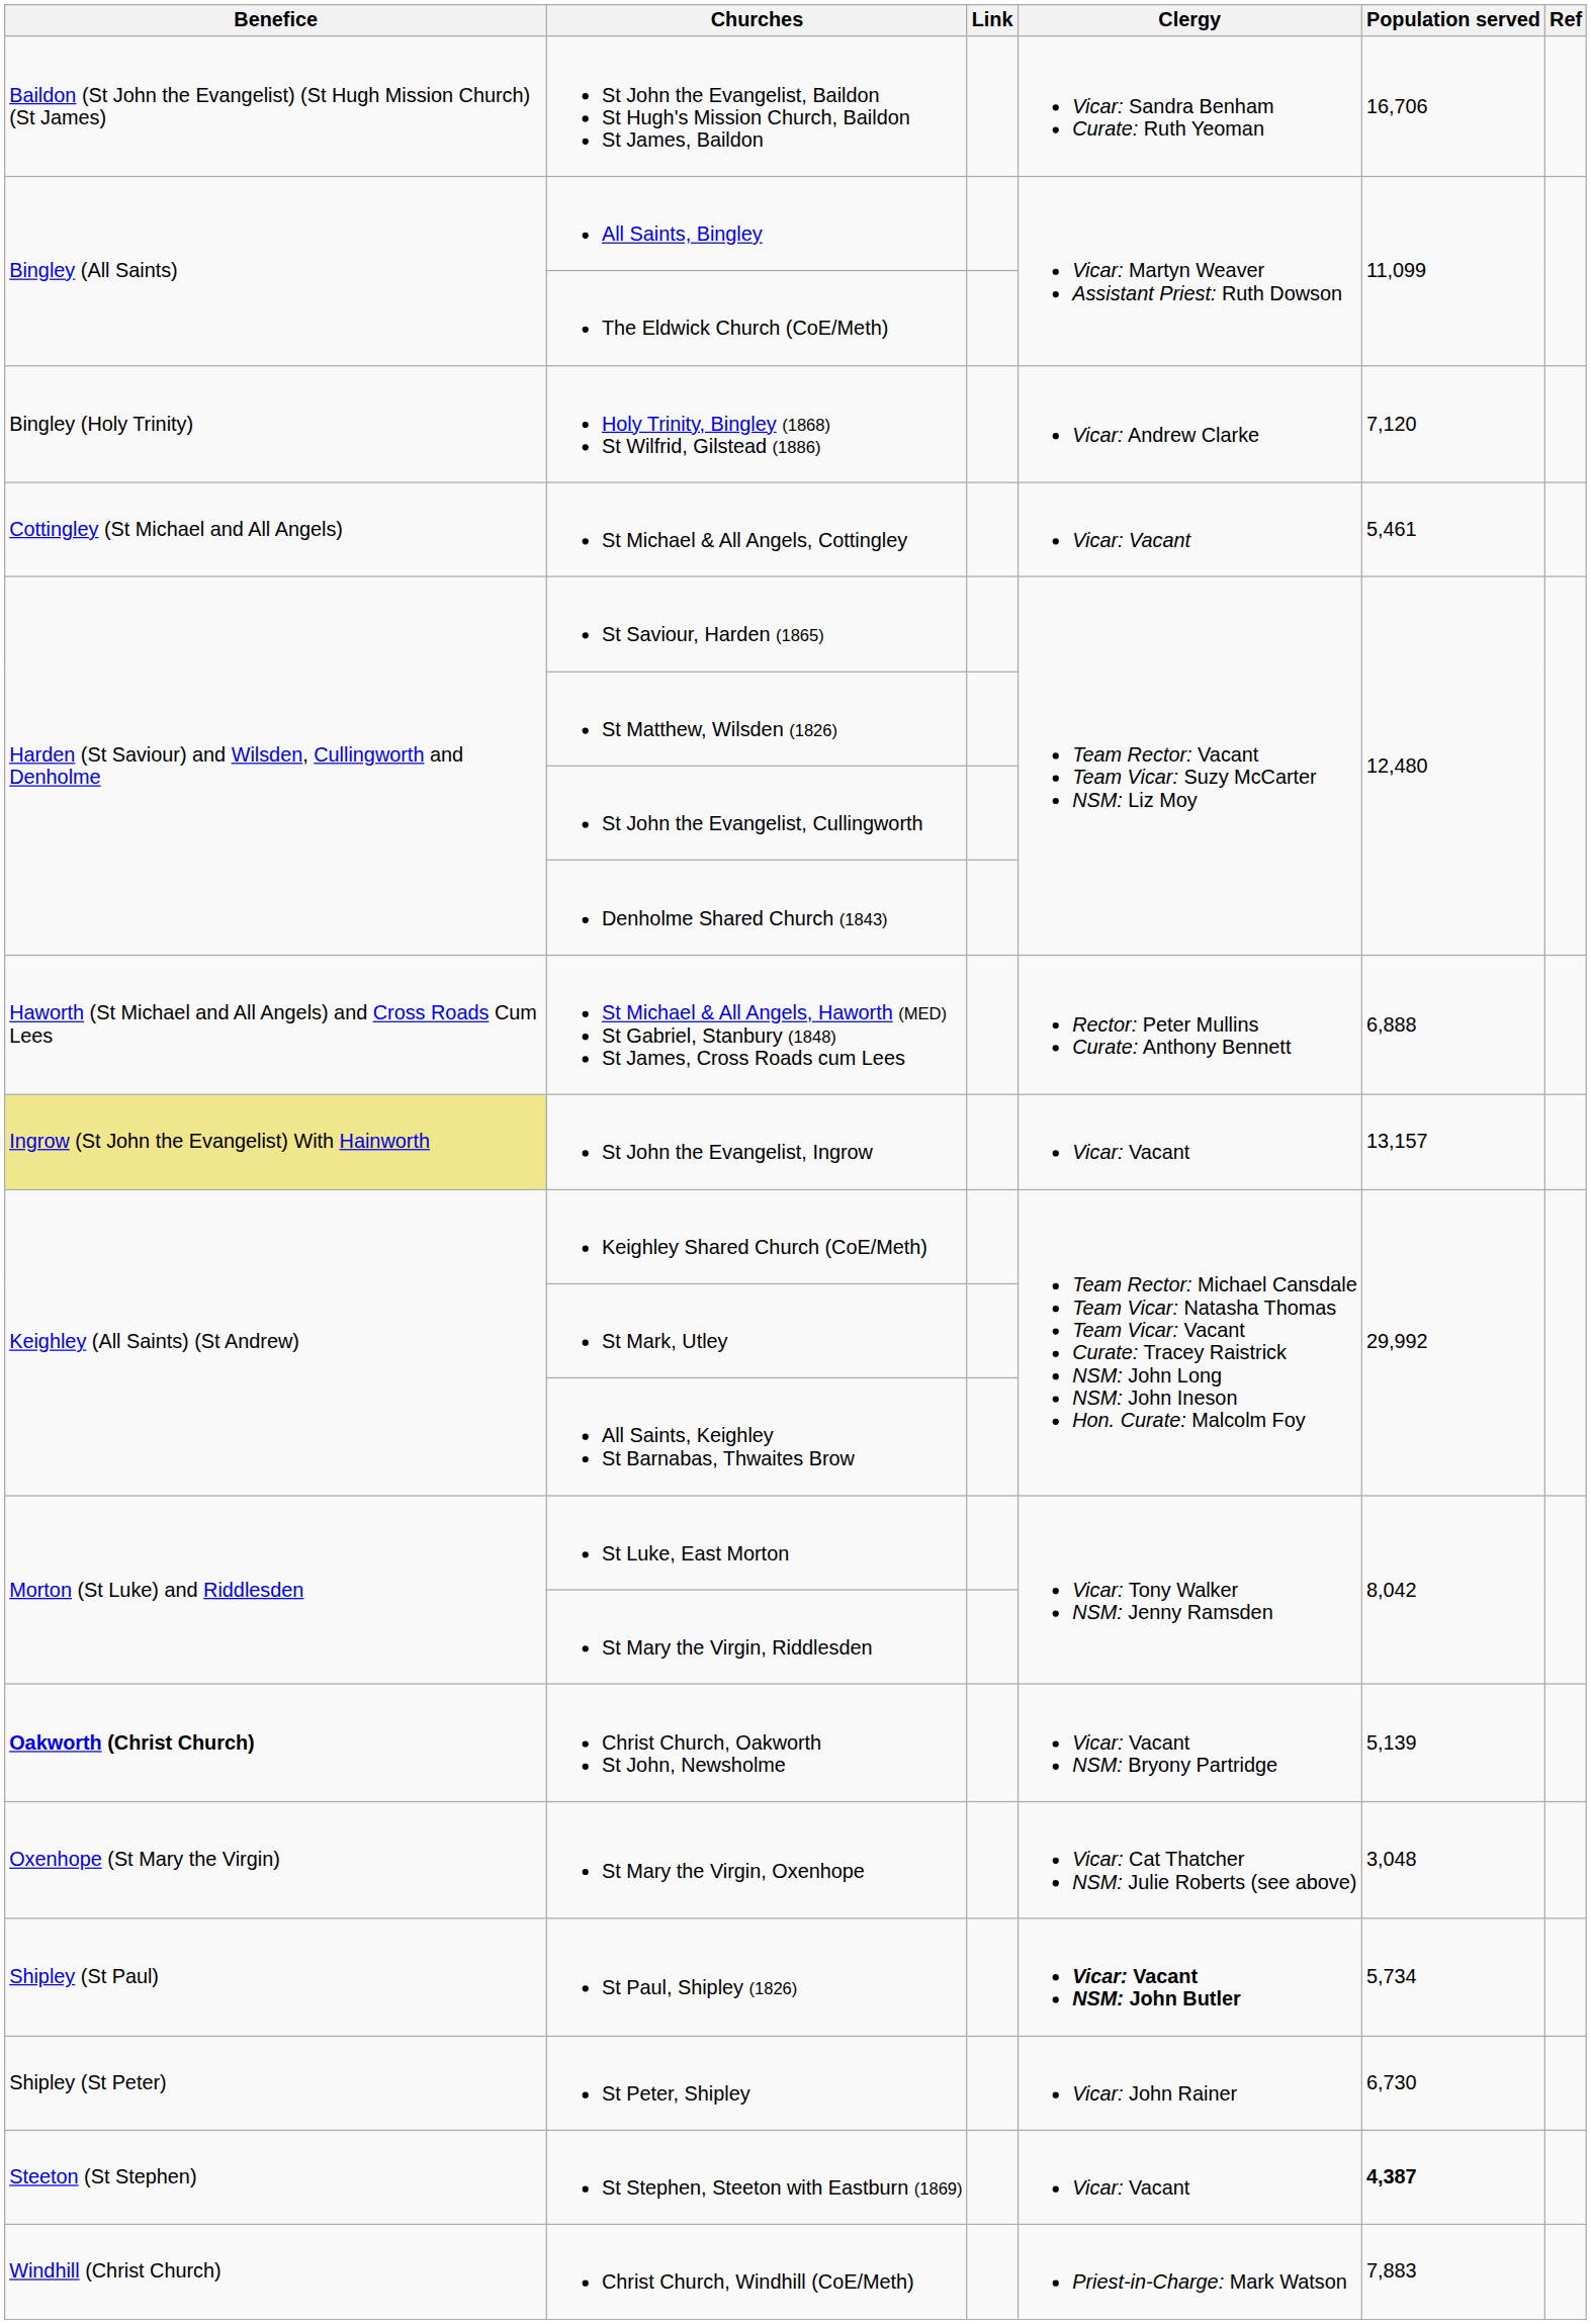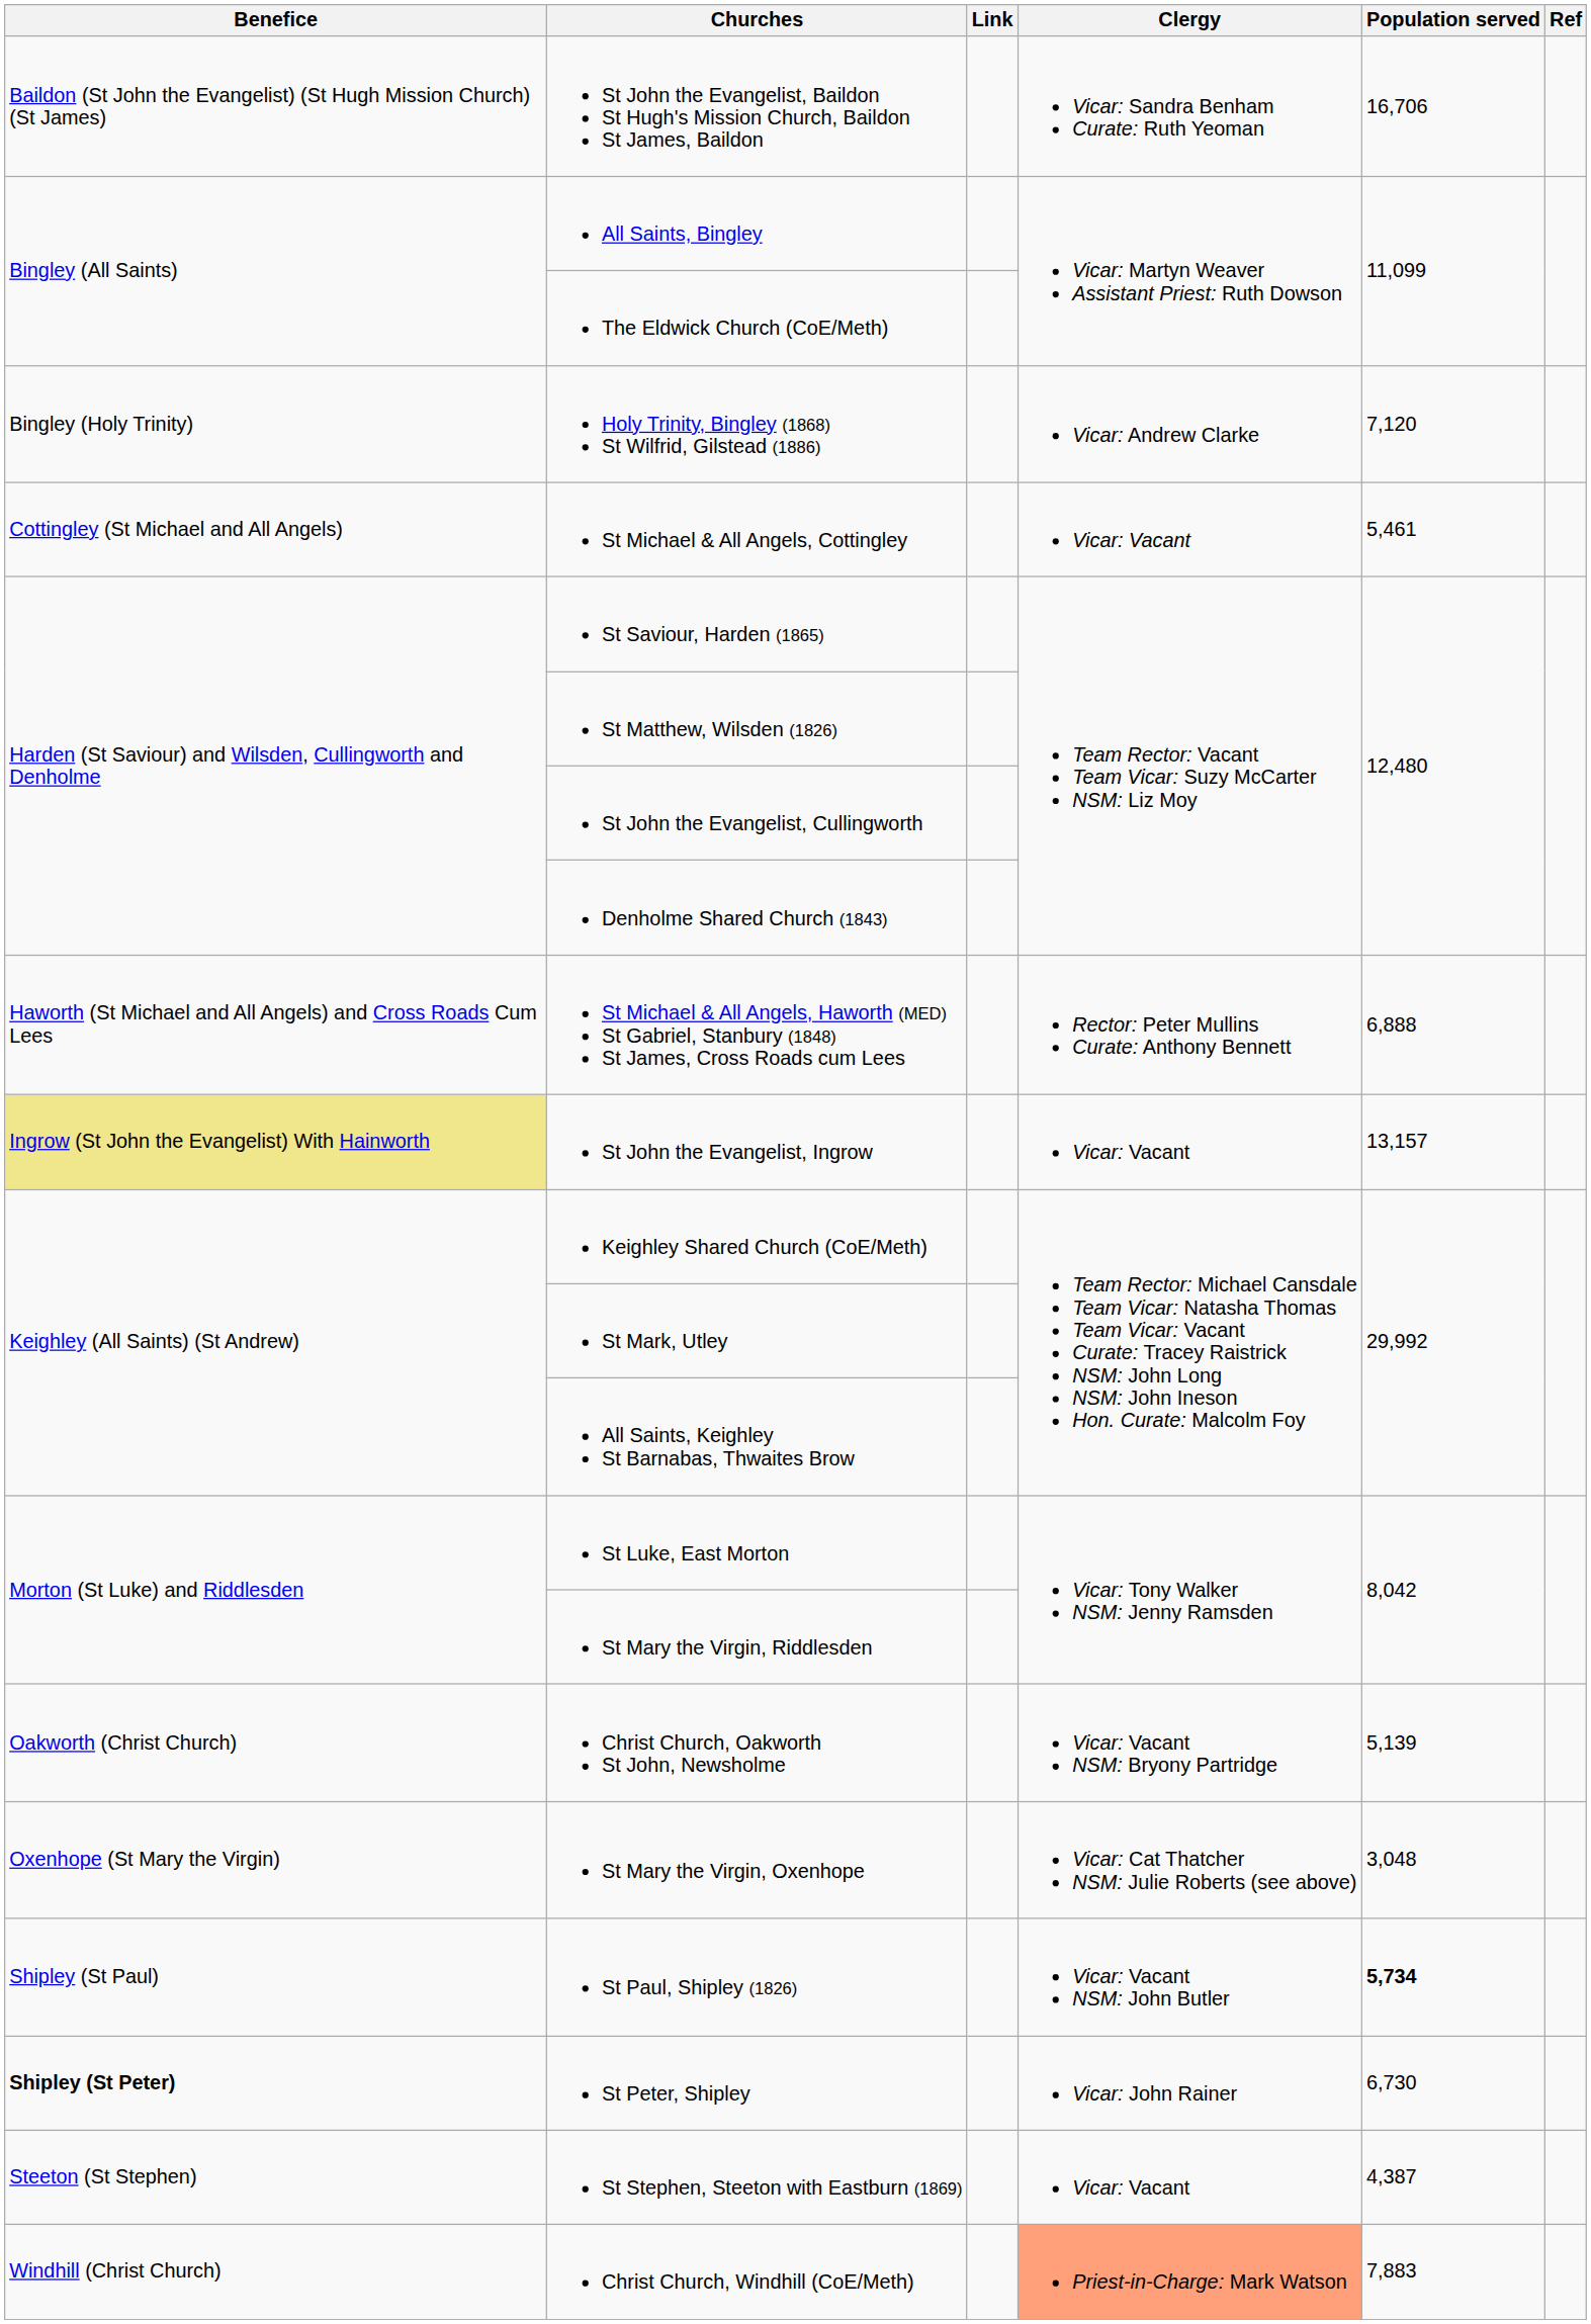Christ Church, Oakworth St John, Newsholme | Benefice: bold -> normal
St Paul, Shipley (1826) | Clergy: bold -> normal
St Paul, Shipley (1826) | Population served: normal -> bold
St Peter, Shipley | Benefice: normal -> bold
St Stephen, Steeton with Eastburn (1869) | Population served: bold -> normal
Christ Church, Windhill (CoE/Meth) | Clergy: no background -> lightsalmon background
